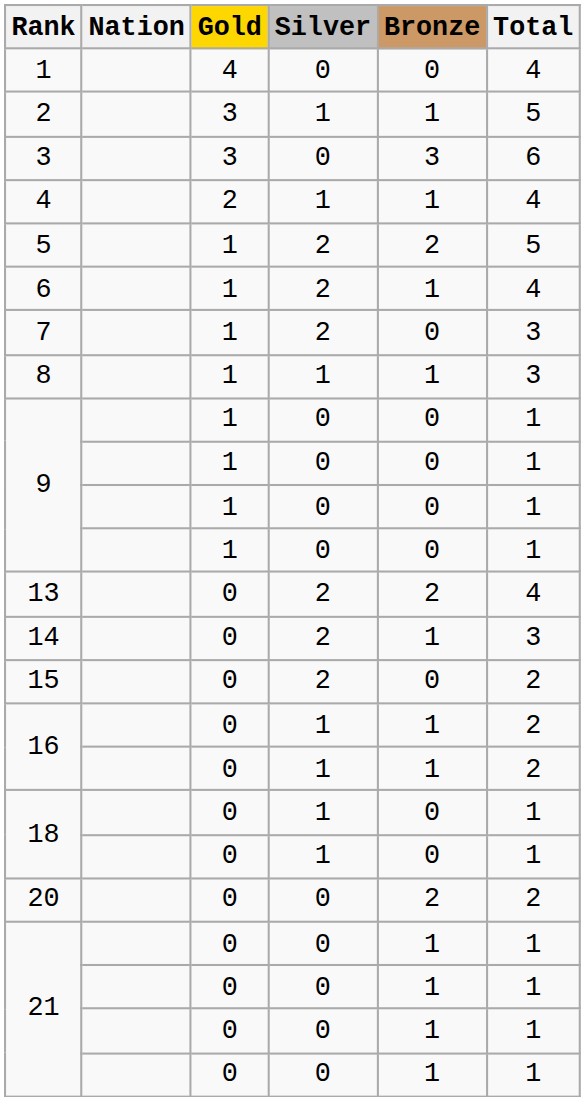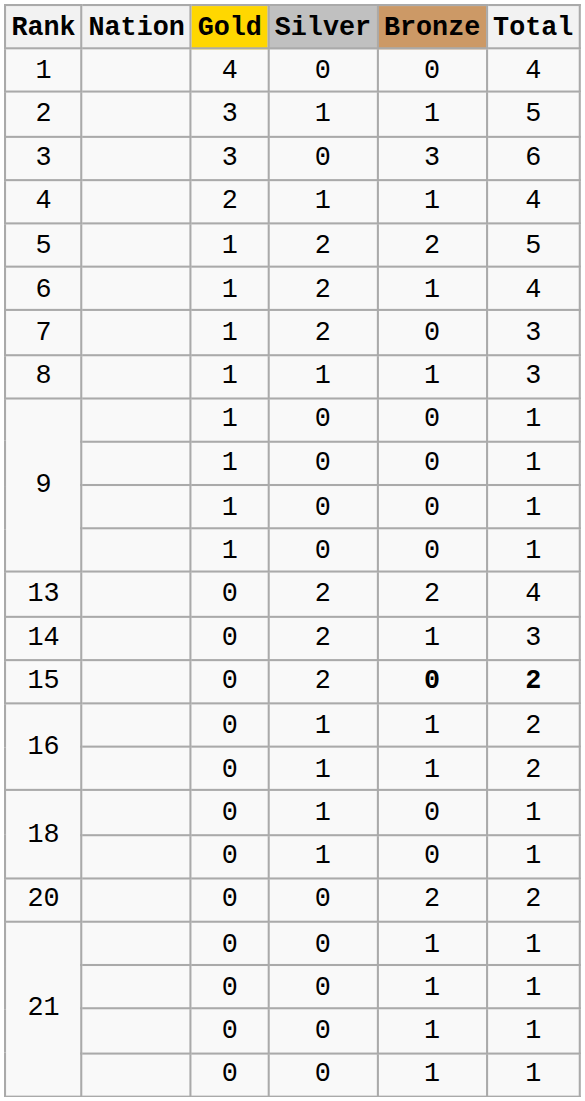15 | Bronze: normal -> bold
15 | Total: normal -> bold
